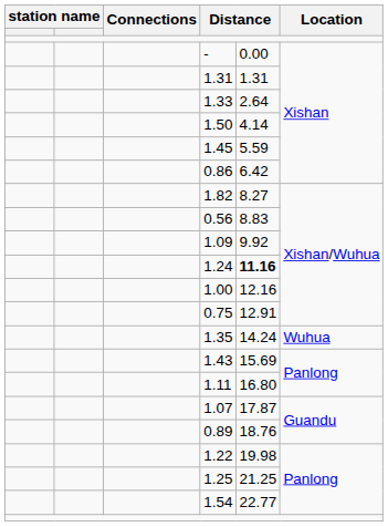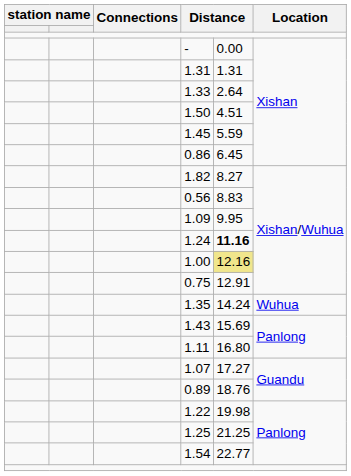1.50 | column 5: 4.14 -> 4.51
0.86 | column 5: 6.42 -> 6.45
1.09 | column 5: 9.92 -> 9.95
1.00 | column 5: no background -> khaki background
1.07 | column 5: 17.87 -> 17.27
